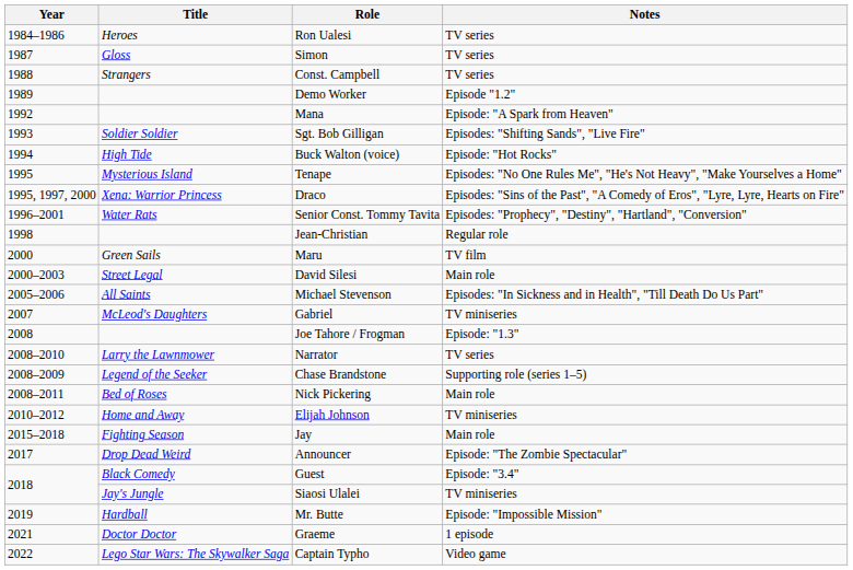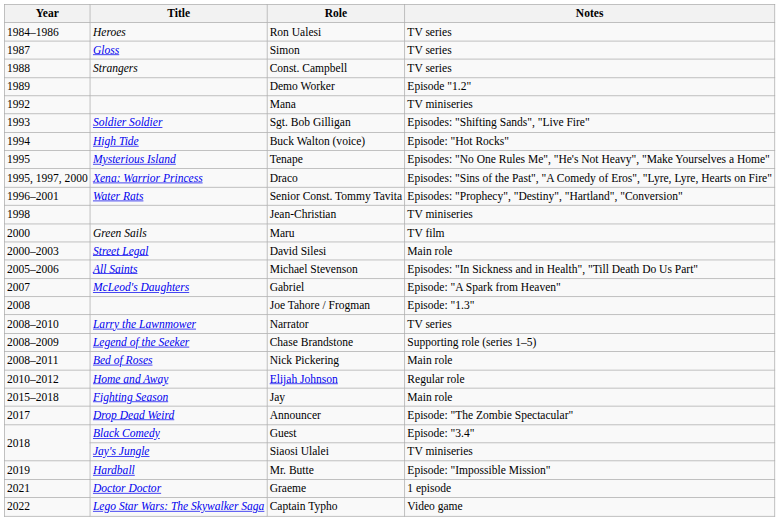Mana | Notes: Episode: "A Spark from Heaven" -> TV miniseries
Jean-Christian | Notes: Regular role -> TV miniseries
Gabriel | Notes: TV miniseries -> Episode: "A Spark from Heaven"
Elijah Johnson | Notes: TV miniseries -> Regular role
